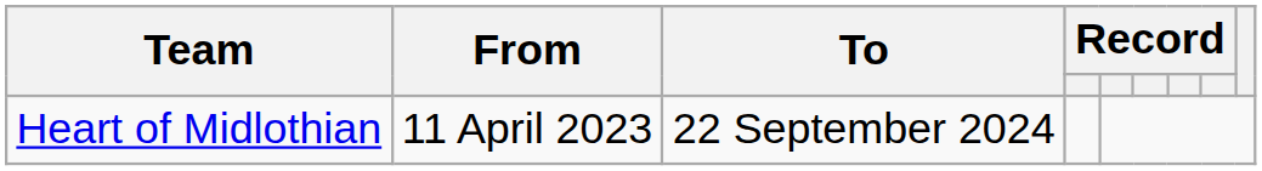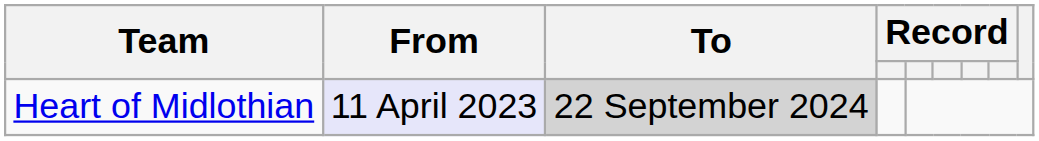Heart of Midlothian | From: no background -> lavender background
Heart of Midlothian | To: no background -> lightgrey background
